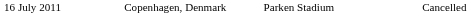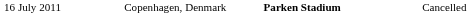16 July 2011 | column 3: normal -> bold
